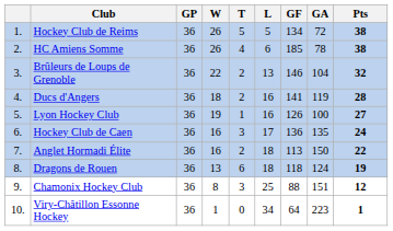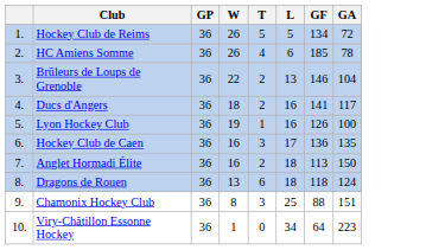- column: Pts | 38 | 38 | 32 | 28 | 27 | 24 | 22 | 19 | 12 | 1
Ducs d'Angers | GA: 119 -> 117
